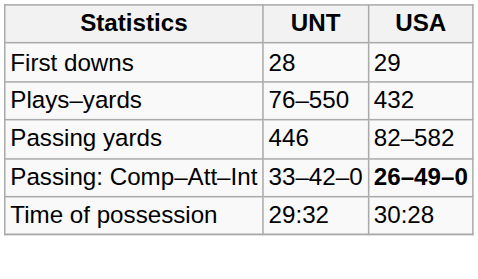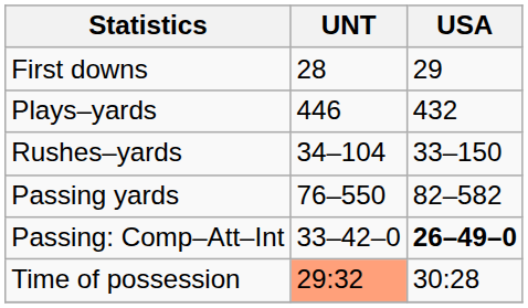Plays–yards | UNT: 76–550 -> 446
+ row: Rushes–yards | 34–104 | 33–150
Passing yards | UNT: 446 -> 76–550
Time of possession | UNT: no background -> lightsalmon background
